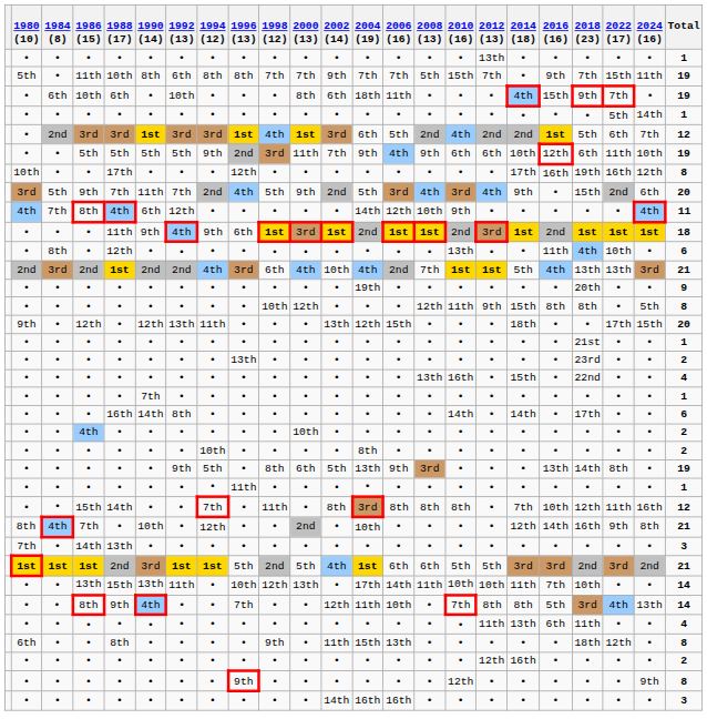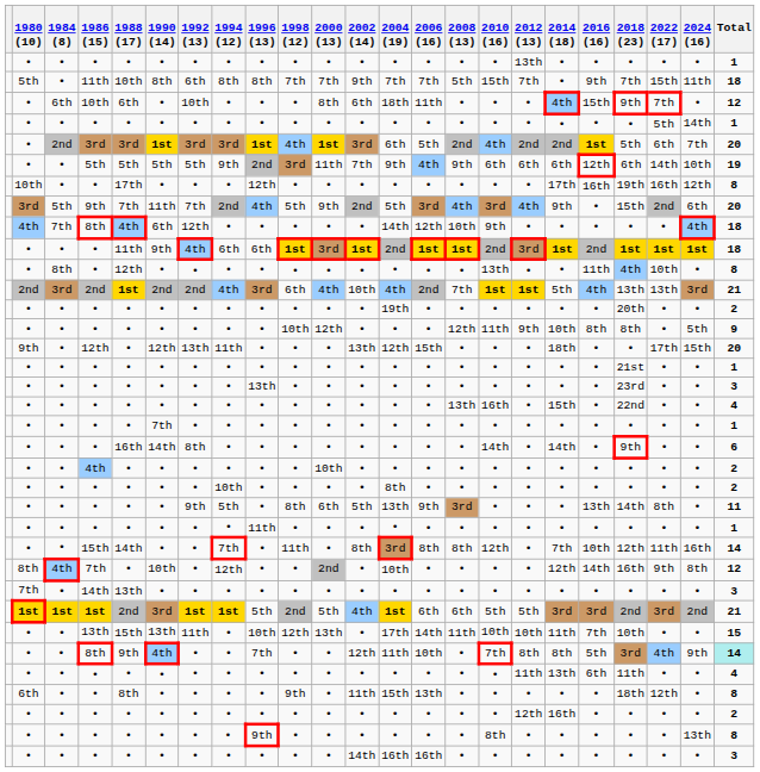row 3 | Total: 19 -> 18
row 4 | Total: 19 -> 12
row 6 | Total: 12 -> 20
row 7 | 2014 (18): 10th -> 6th
row 7 | 2022 (17): 11th -> 14th
row 10 | Total: 11 -> 18
row 11 | 1994 (12): 9th -> 6th
row 12 | Total: 6 -> 8
row 14 | Total: 9 -> 2
row 15 | 2014 (18): 15th -> 10th
row 15 | Total: 8 -> 9
row 18 | Total: 2 -> 3
row 21 | 2018 (23): 17th -> 9th
row 24 | Total: 19 -> 11
row 26 | 2010 (16): 8th -> 12th
row 26 | Total: 12 -> 14
row 27 | Total: 21 -> 12
row 30 | Total: 14 -> 15
row 31 | 2024 (16): 13th -> 9th
row 31 | Total: no background -> paleturquoise background
row 35 | 2010 (16): 12th -> 8th
row 35 | 2024 (16): 9th -> 13th
